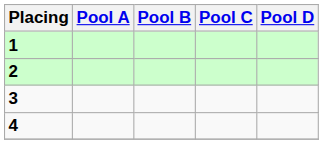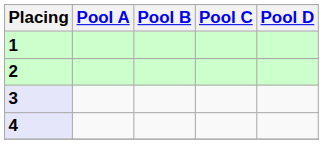3 | Placing: no background -> lavender background
4 | Placing: no background -> lavender background
